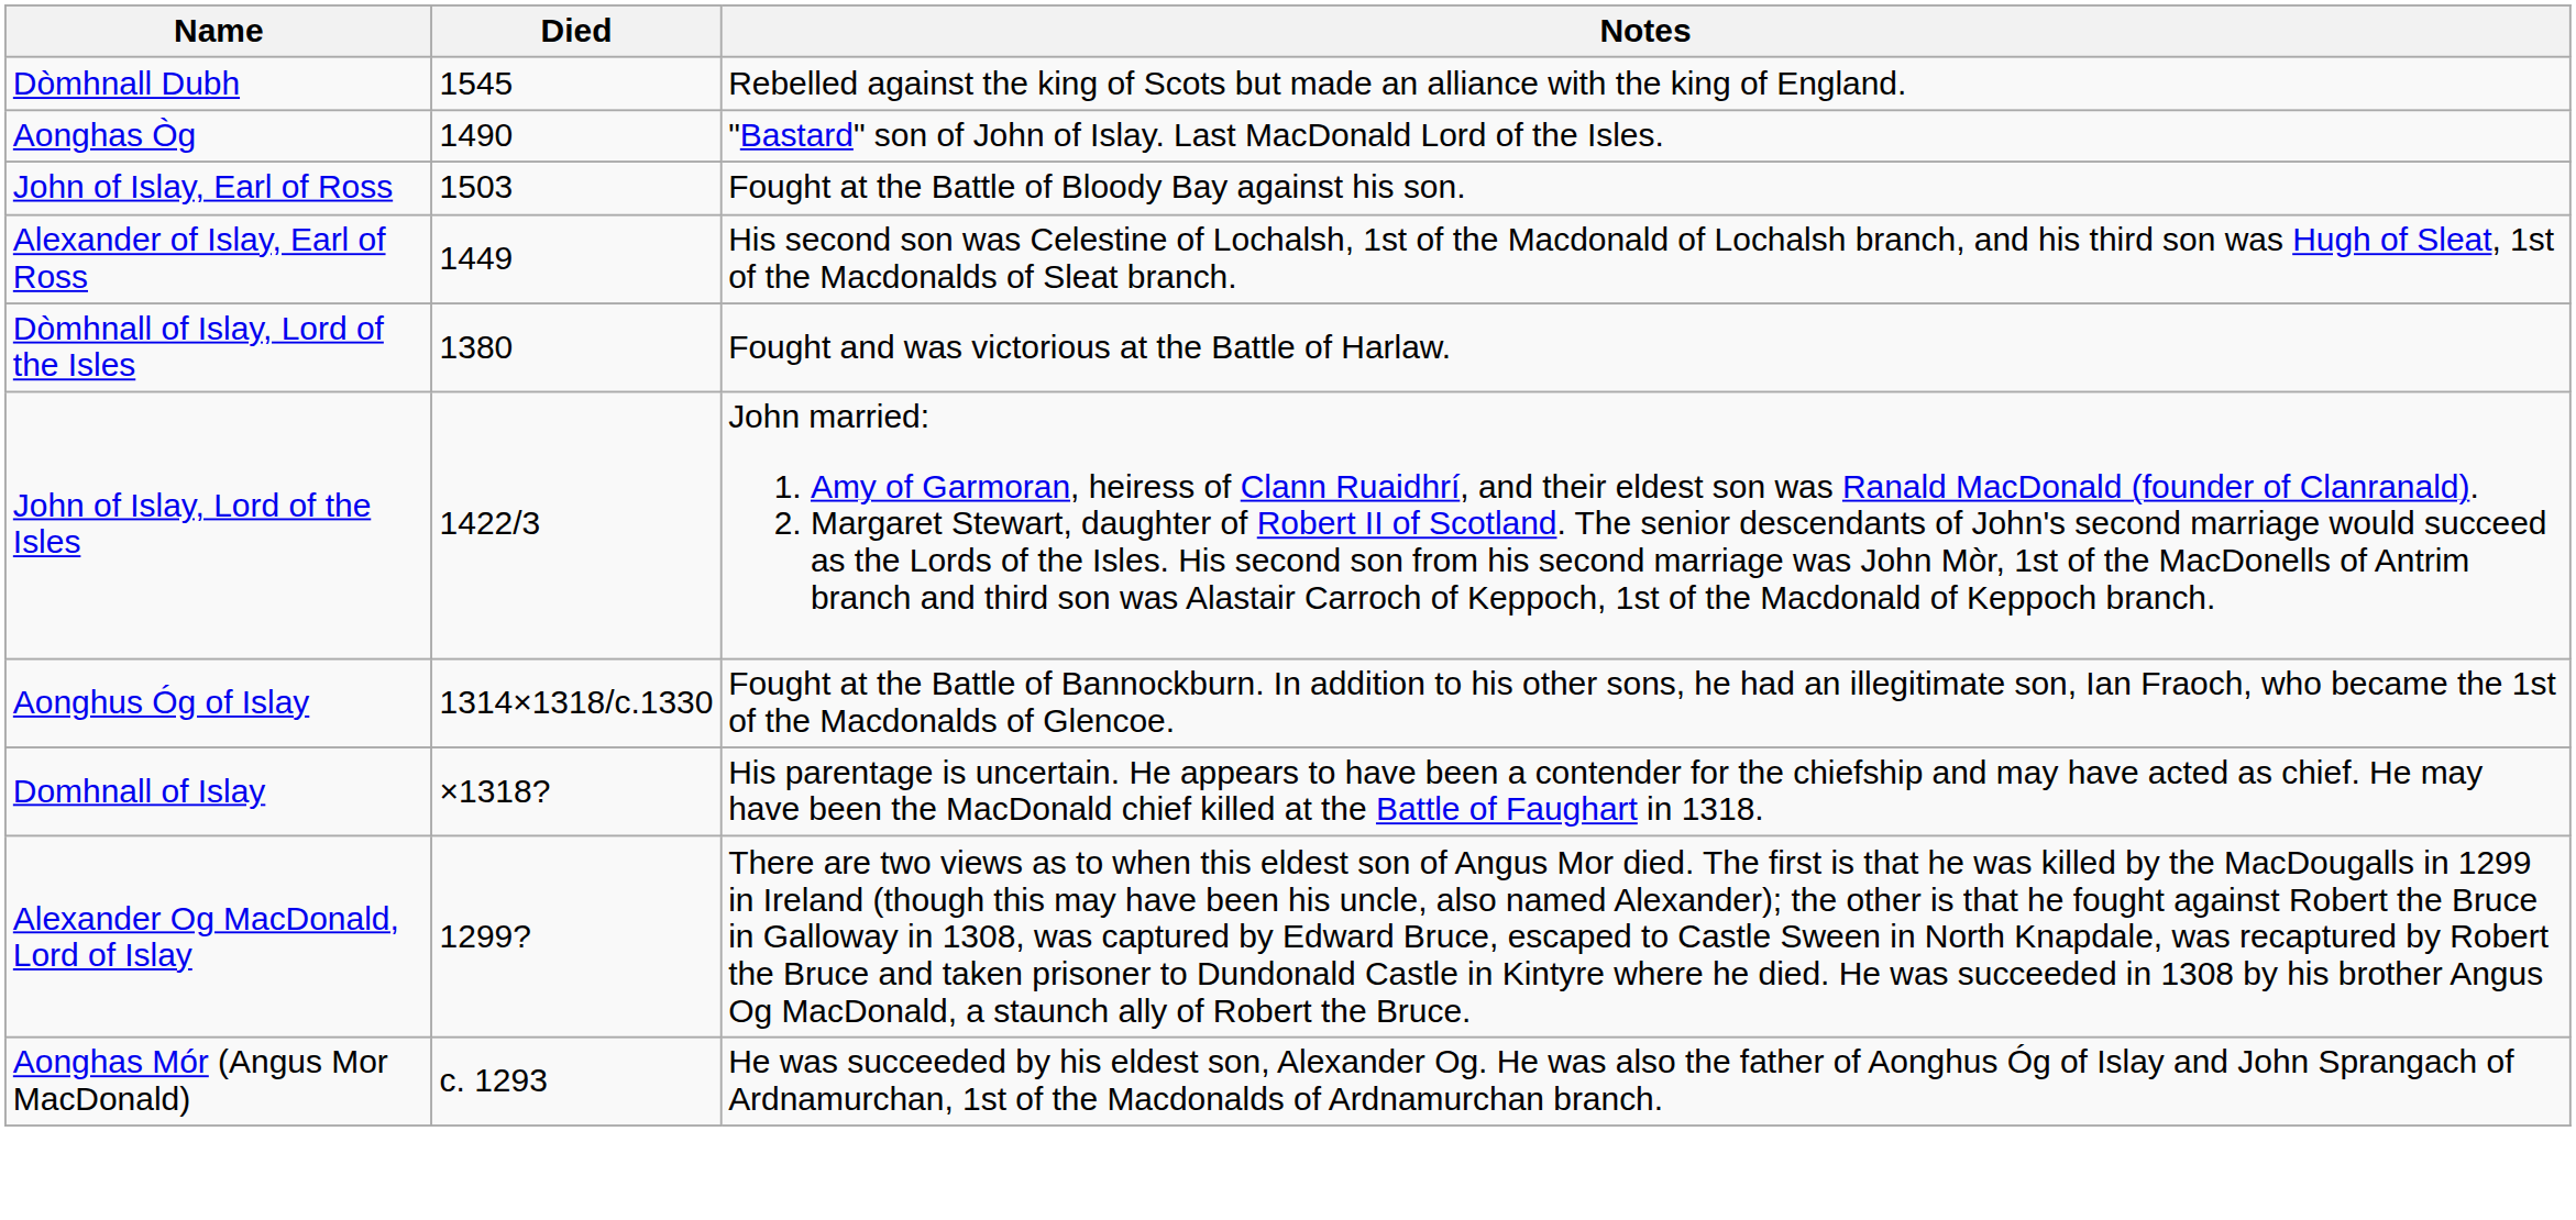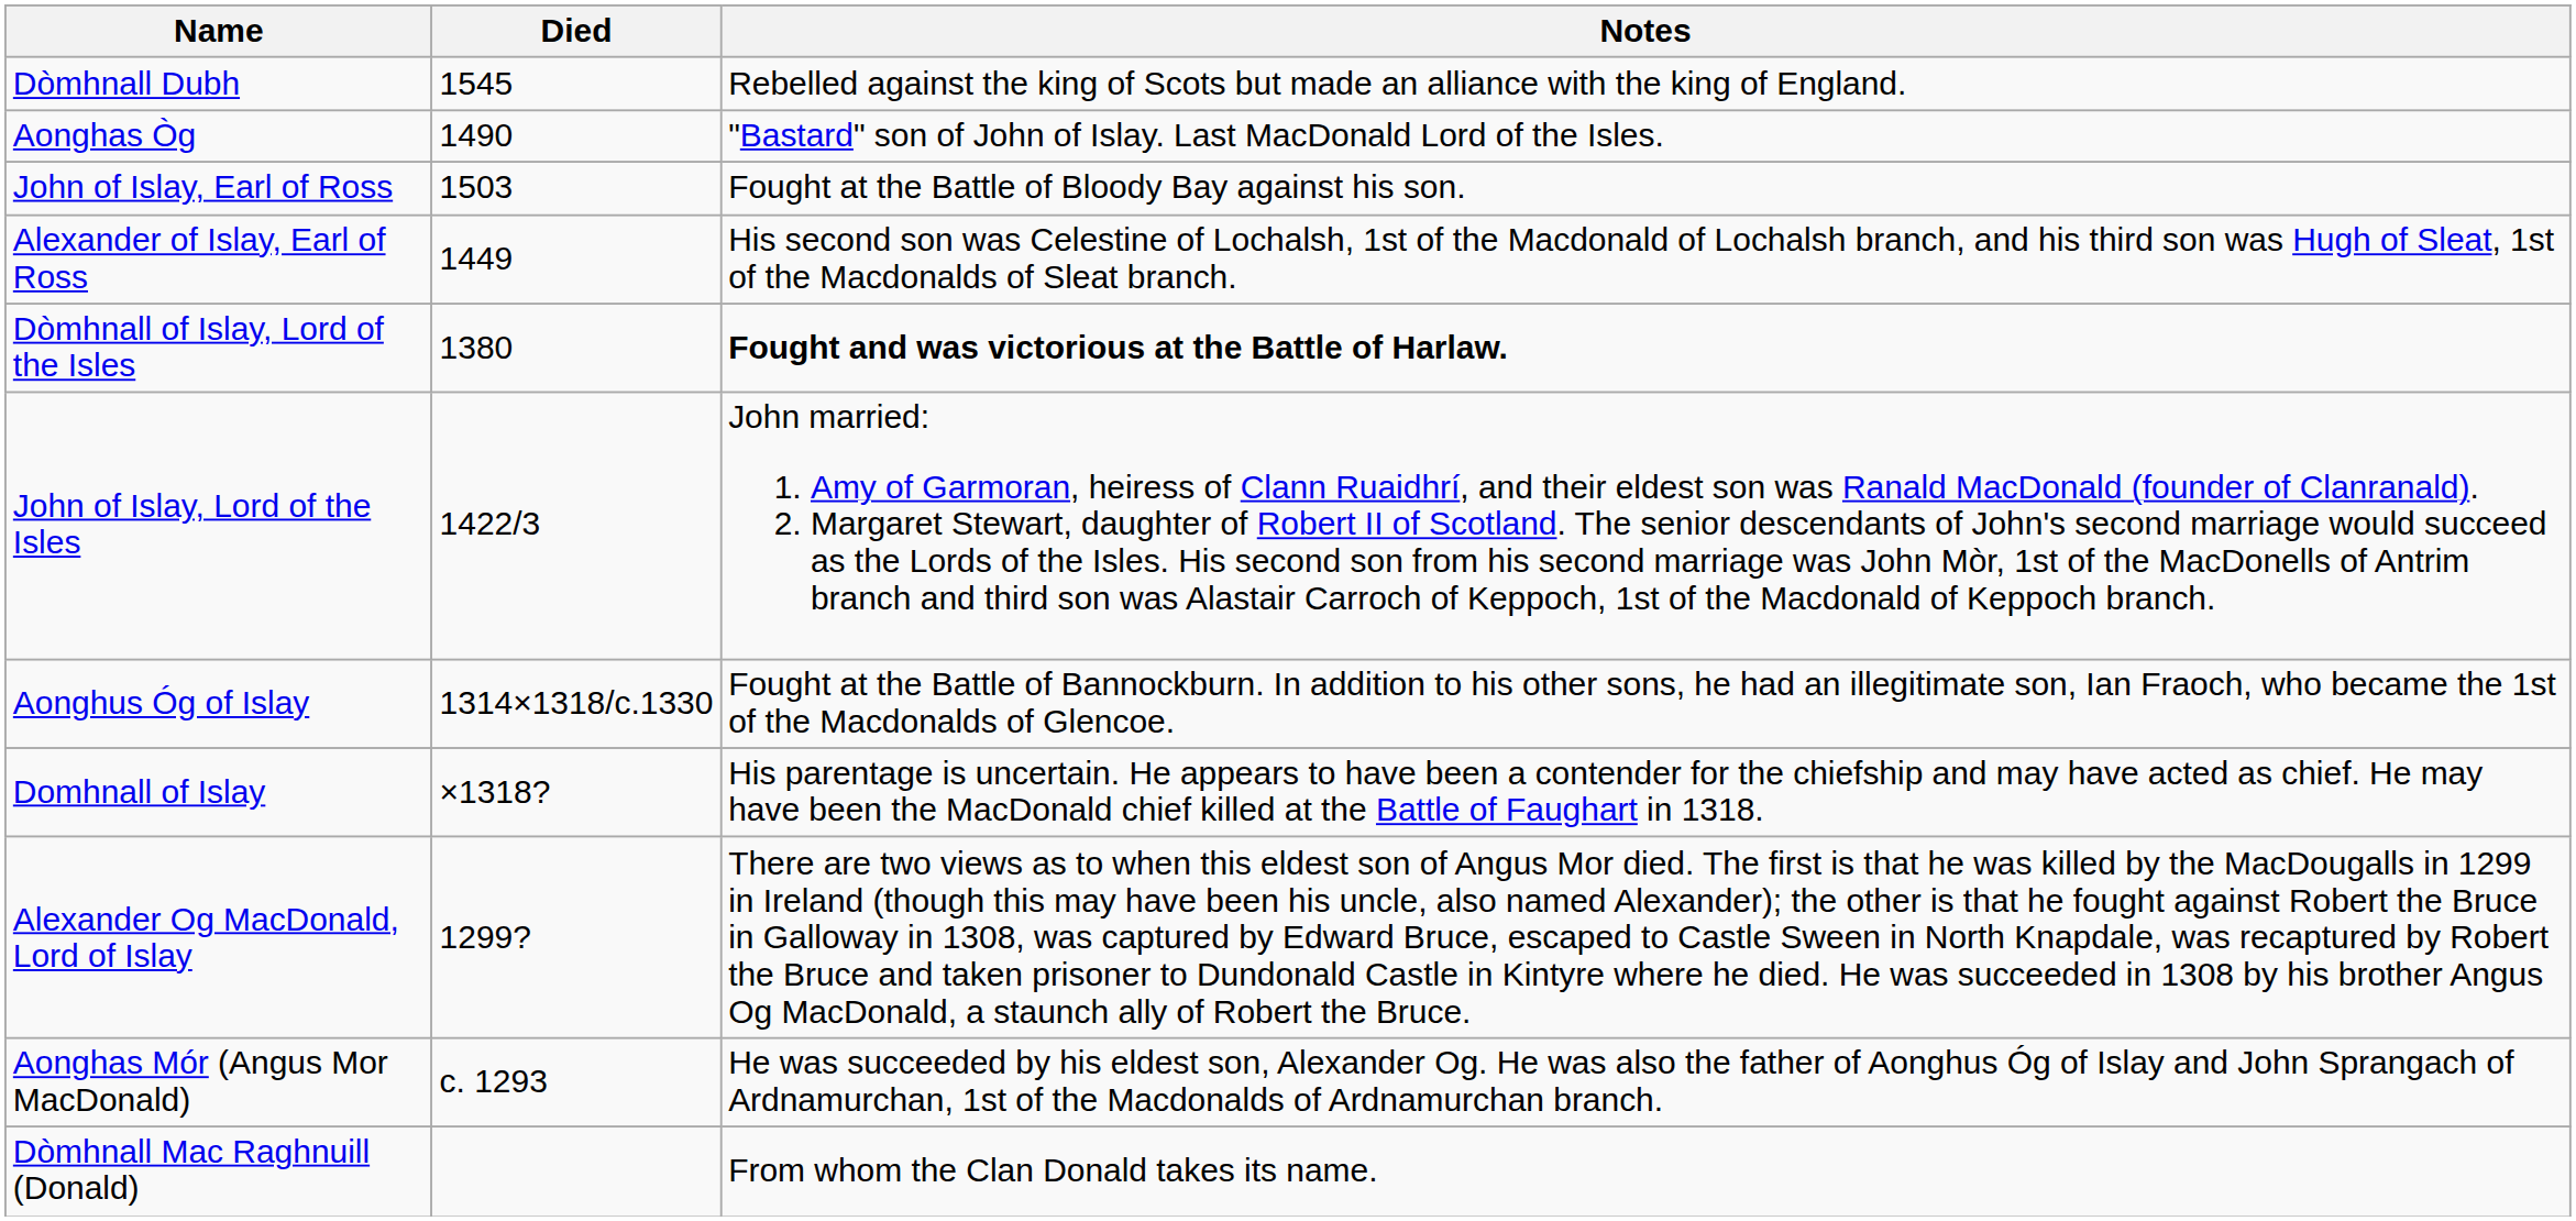Dòmhnall of Islay, Lord of the Isles | Notes: normal -> bold
+ row: Dòmhnall Mac Raghnuill (Donald) | From whom the Clan Donald takes its name.
